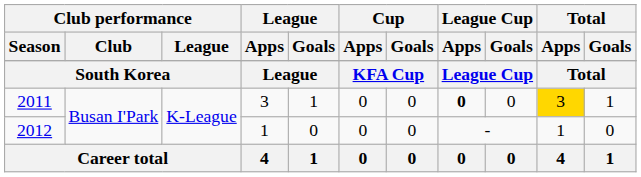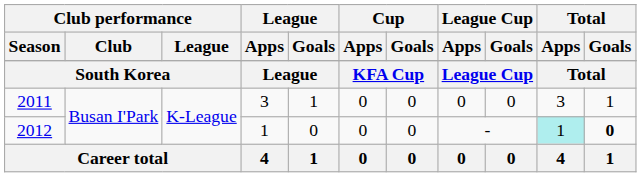2011 | League Cup / Apps: bold -> normal
2011 | Total / Apps: gold background -> no background
2012 | Total / Apps: no background -> paleturquoise background
2012 | Total / Goals: normal -> bold
